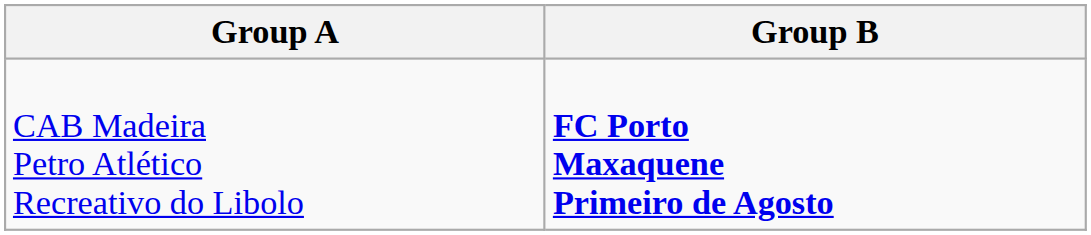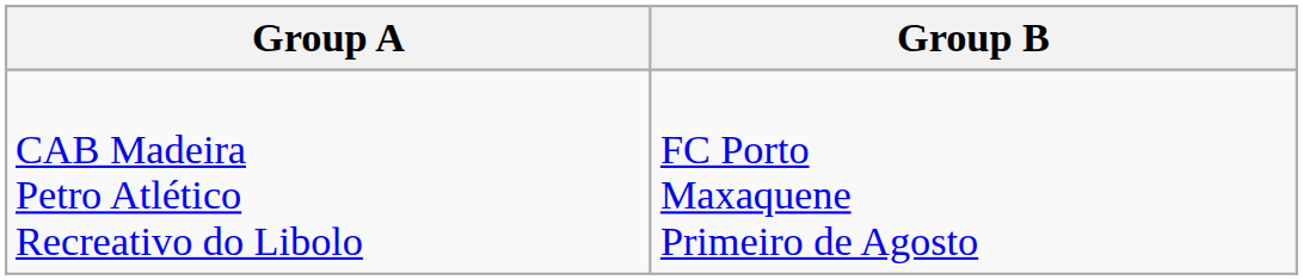CAB Madeira Petro Atlético Recreativo do Libolo | Group B: bold -> normal
